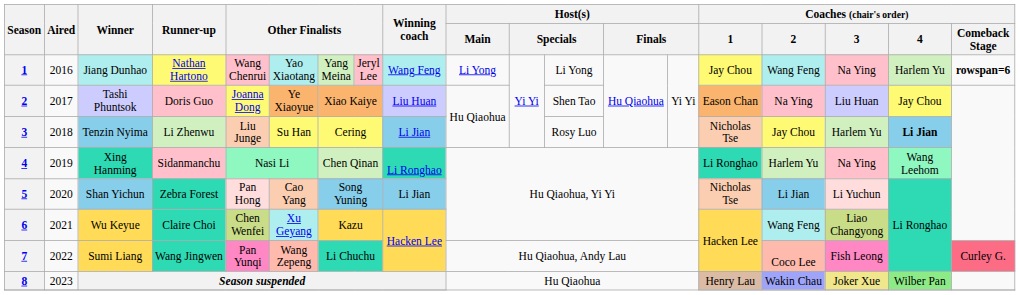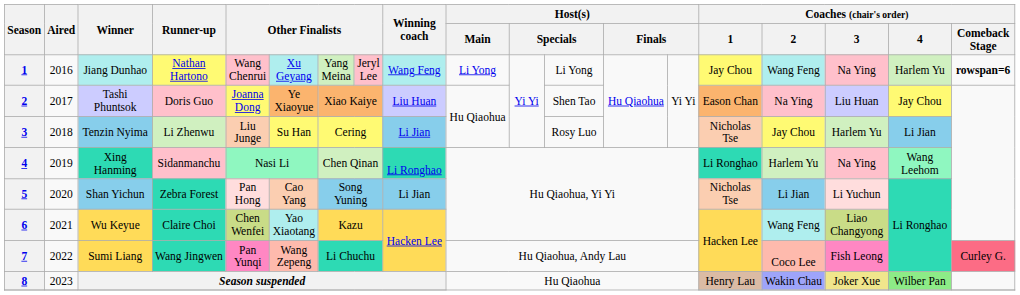Jiang Dunhao | column 6: Yao Xiaotang -> Xu Geyang
Tenzin Nyima | Coaches (chair's order) / 4: bold -> normal
Wu Keyue | column 6: Xu Geyang -> Yao Xiaotang
